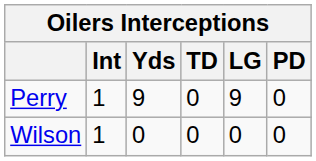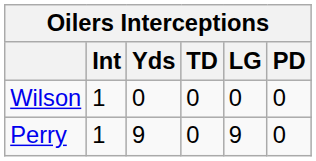rows swapped: Perry <-> Wilson
